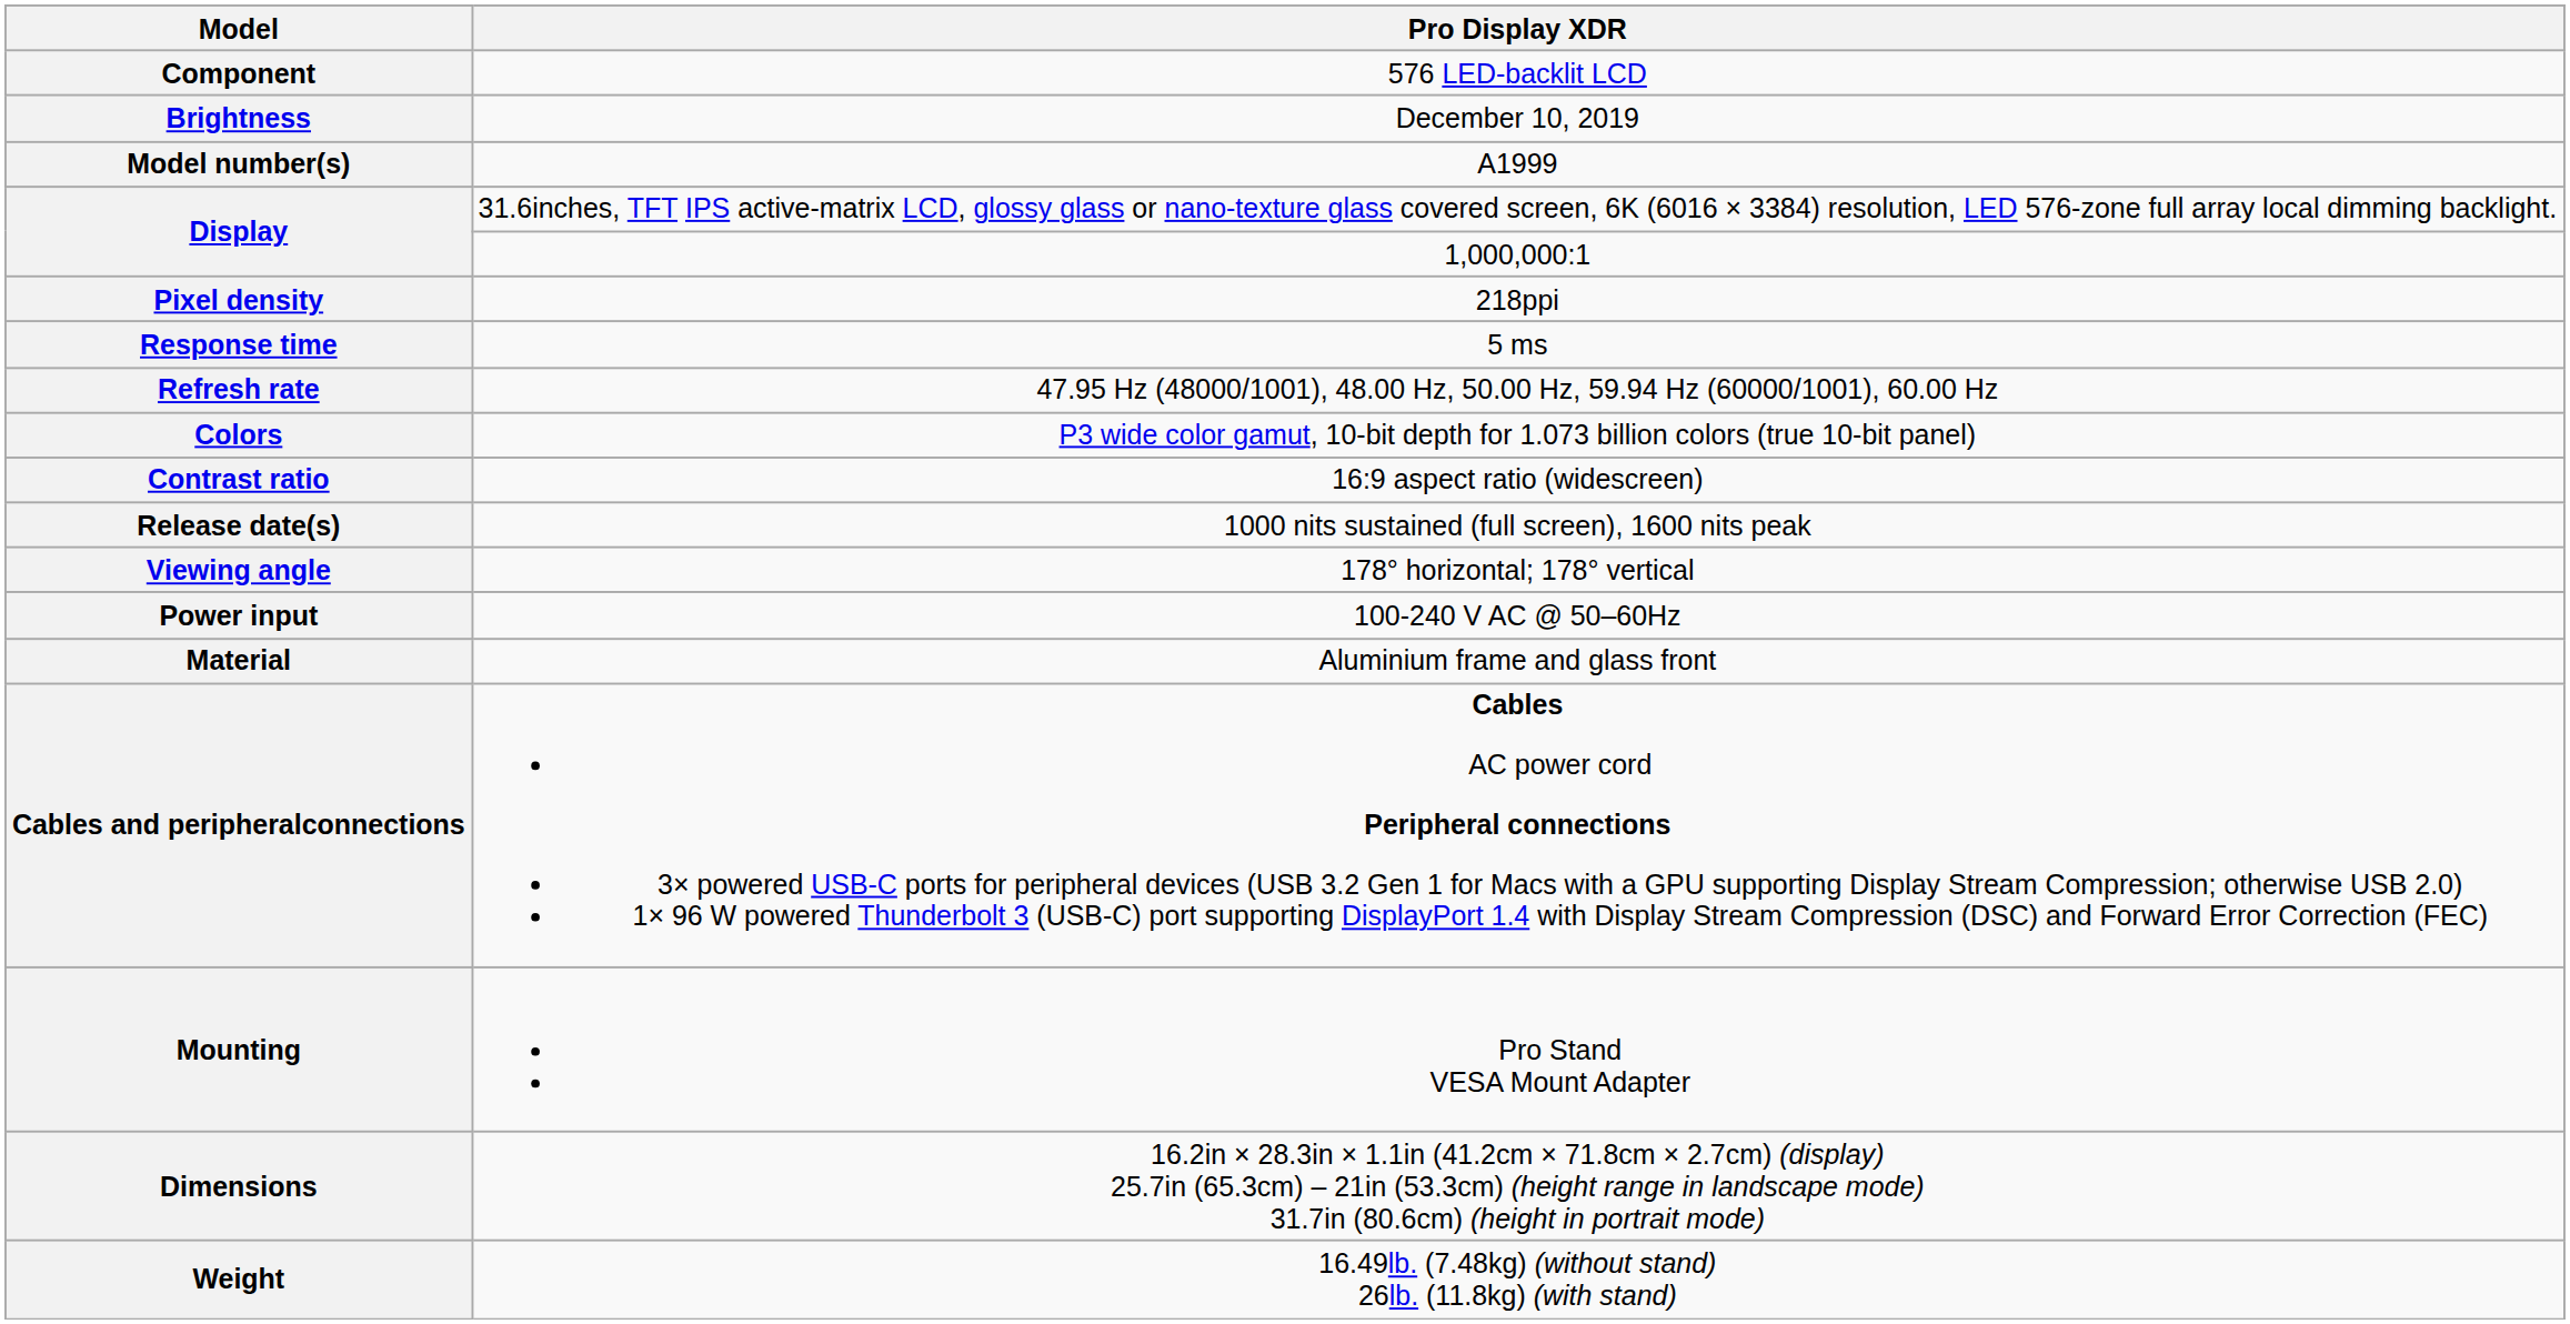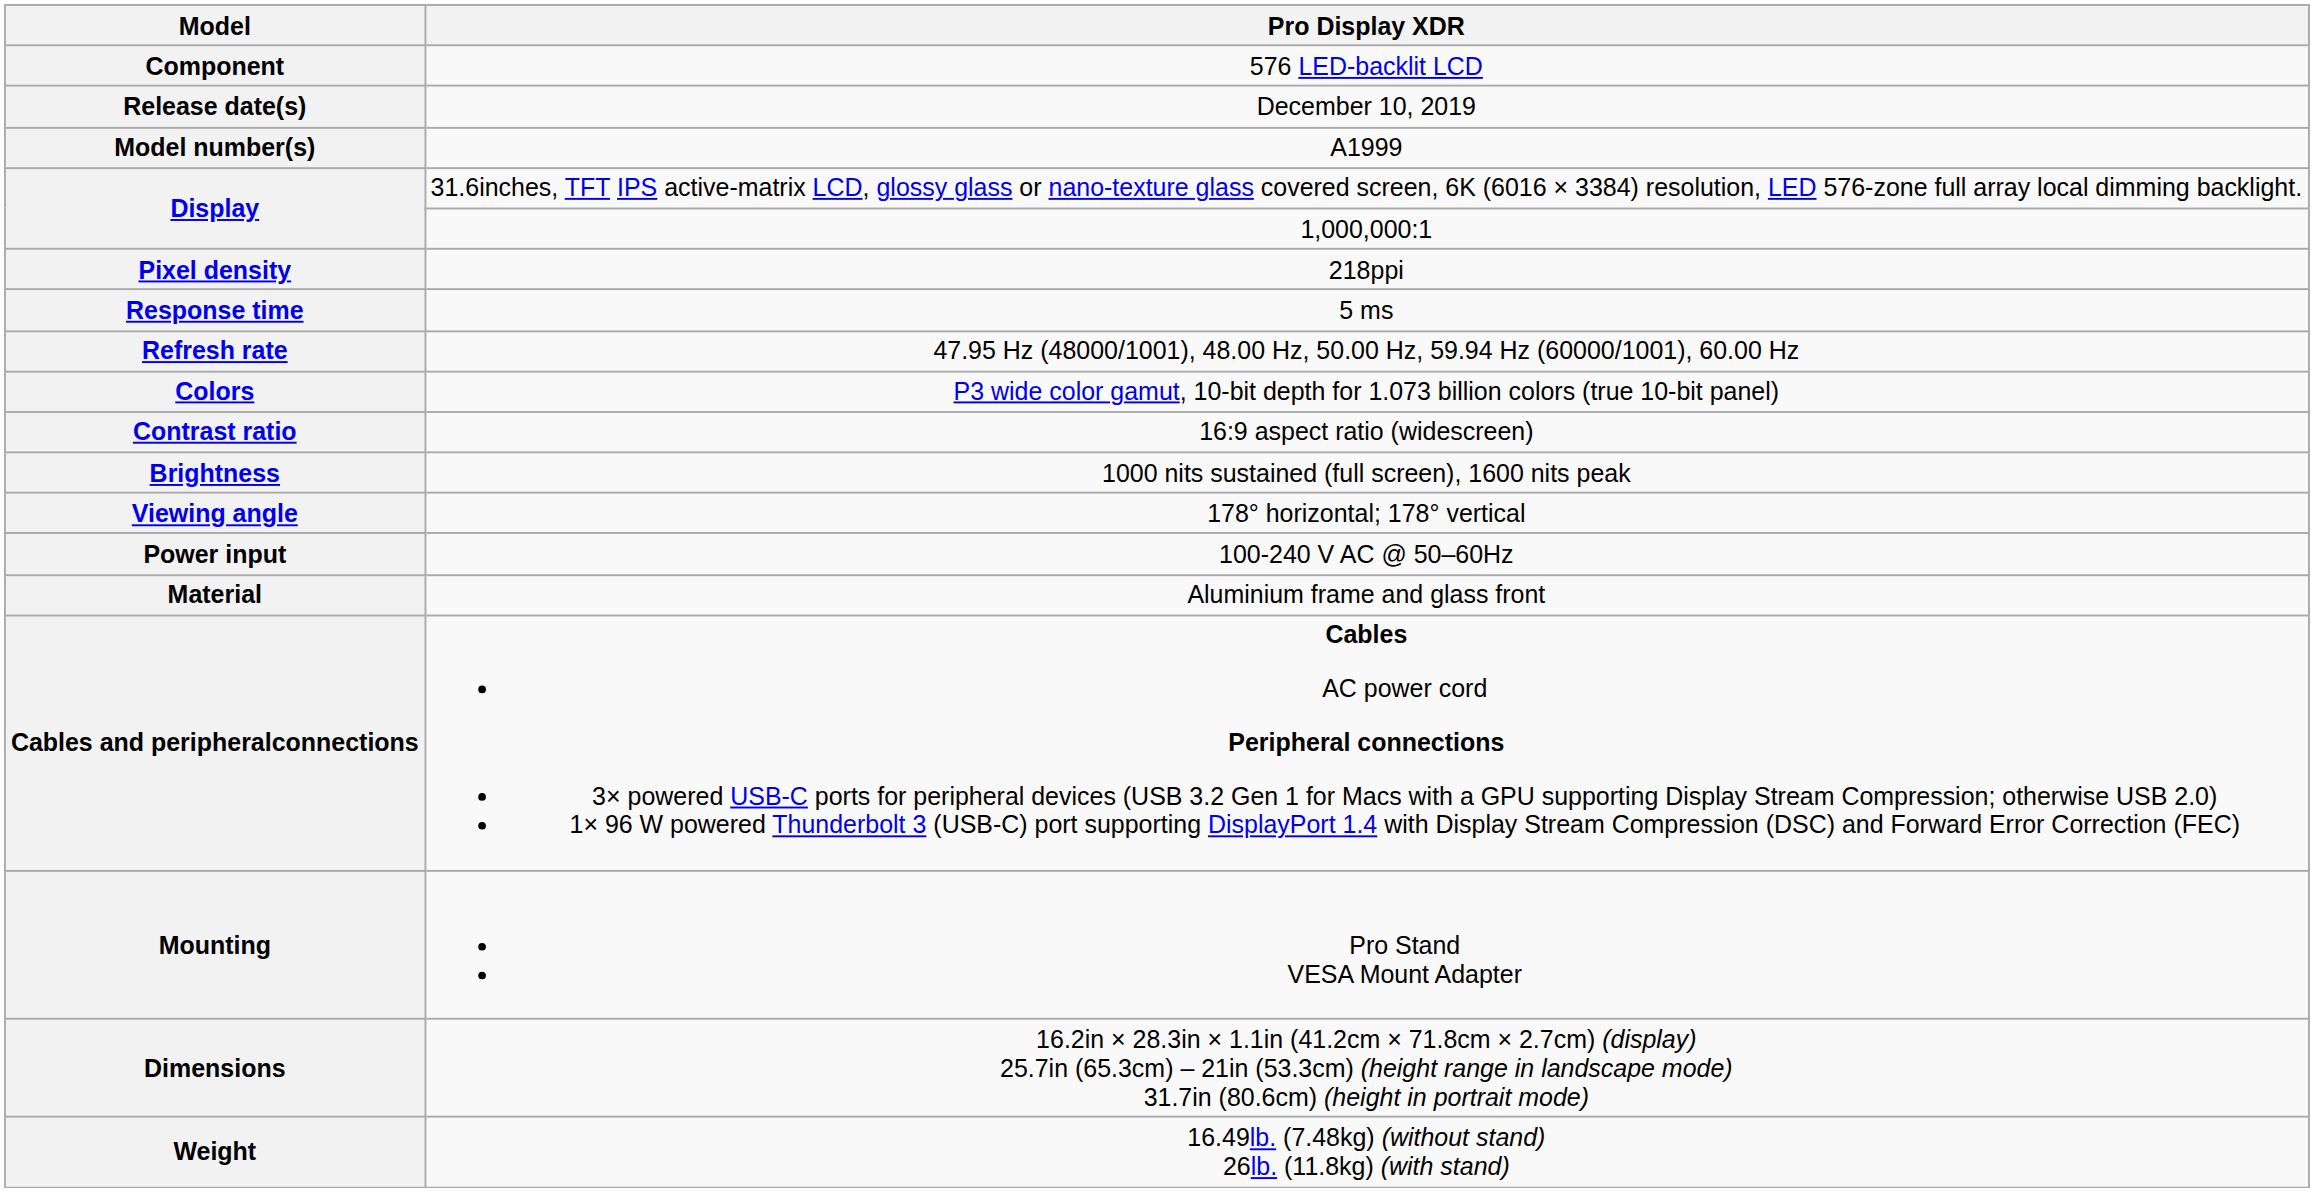row 3 | Model: Brightness -> Release date(s)
row 12 | Model: Release date(s) -> Brightness
